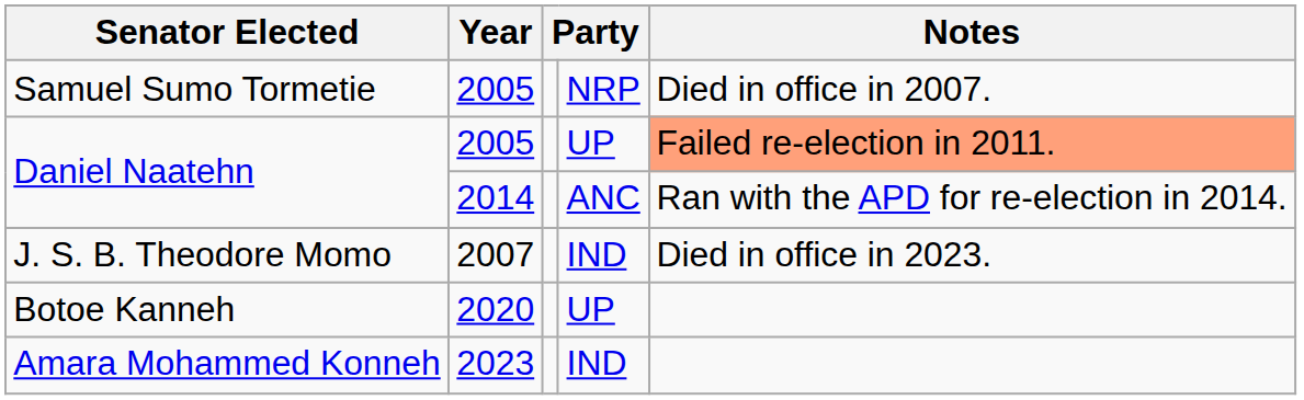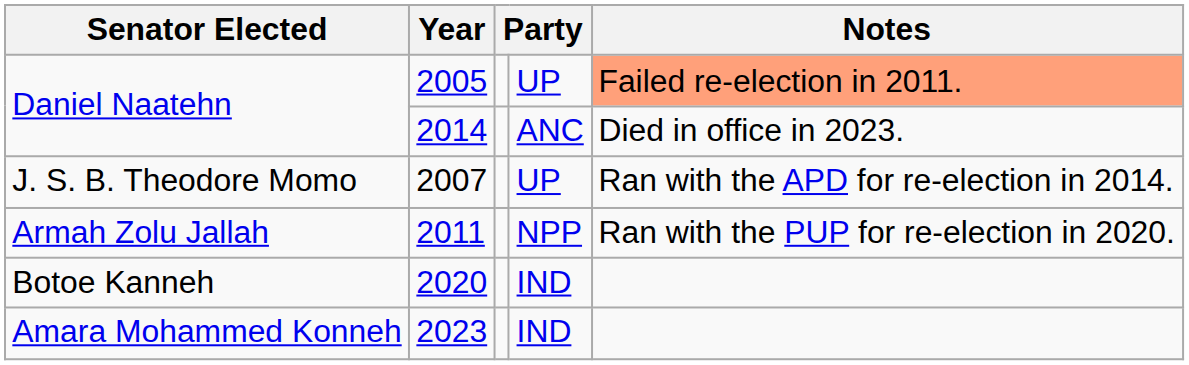- row: Samuel Sumo Tormetie | 2005 | NRP | Died in office in 2007.
Daniel Naatehn / 2014 | Notes: Ran with the APD for re-election in 2014. -> Died in office in 2023.
J. S. B. Theodore Momo | column 4: IND -> UP
J. S. B. Theodore Momo | Notes: Died in office in 2023. -> Ran with the APD for re-election in 2014.
+ row: Armah Zolu Jallah | 2011 | NPP | Ran with the PUP for re-election in 2020.
Botoe Kanneh | column 4: UP -> IND
